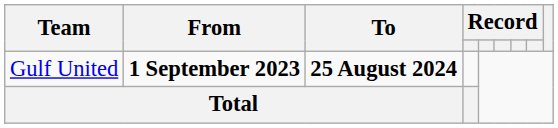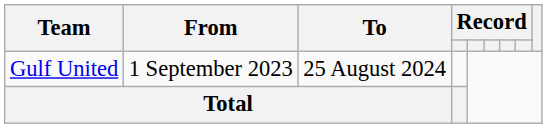Gulf United | From: bold -> normal
Gulf United | To: bold -> normal
